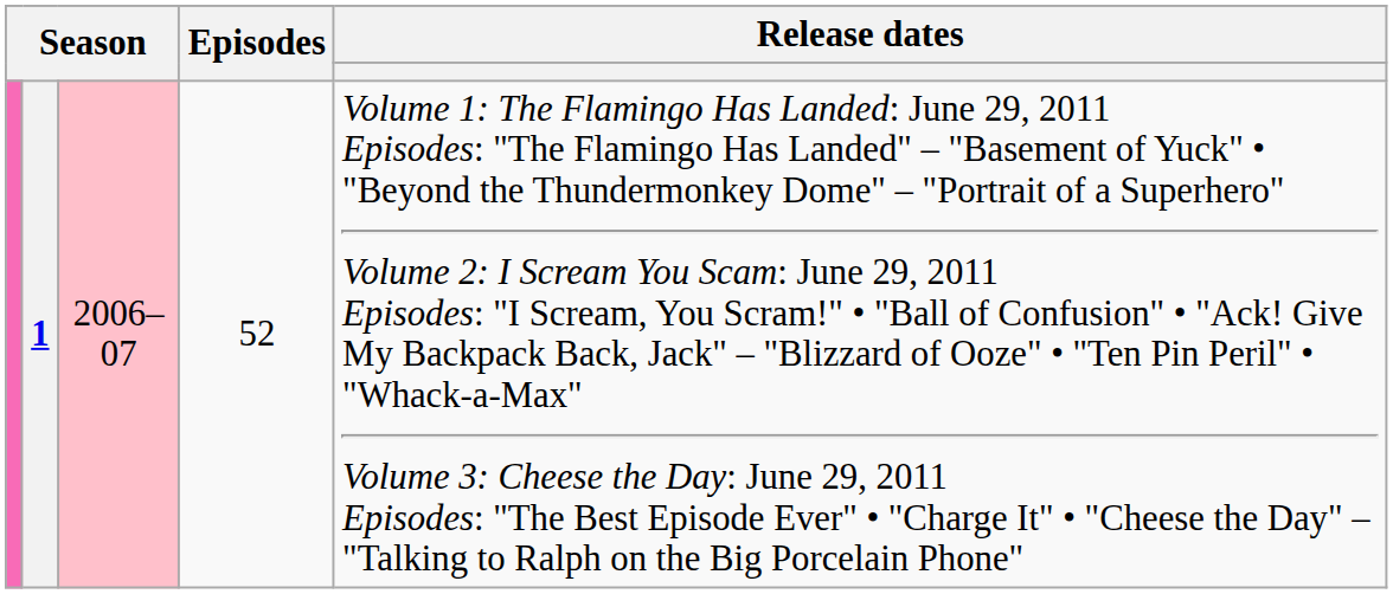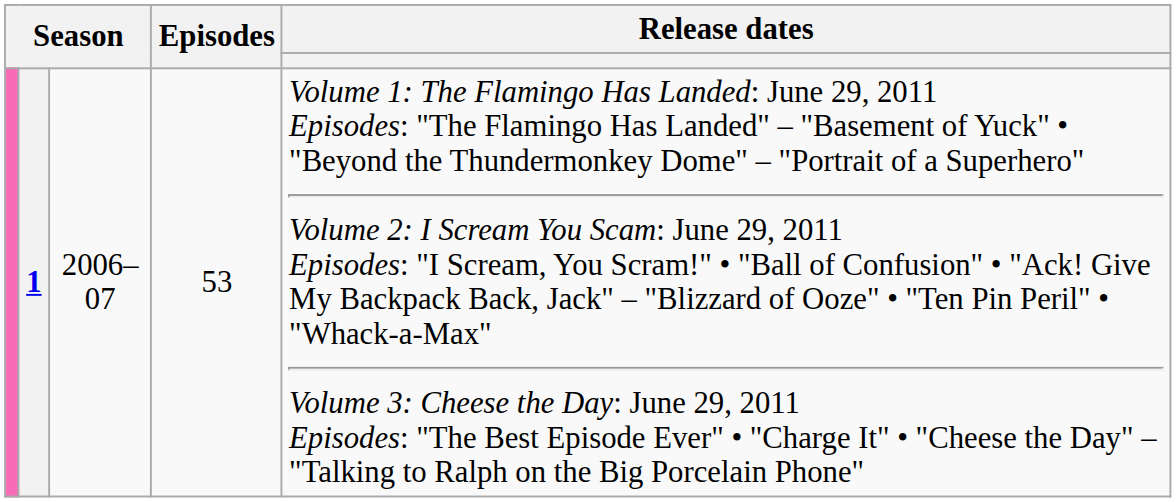row 3 | column 3: pink background -> no background
row 3 | Episodes: 52 -> 53
